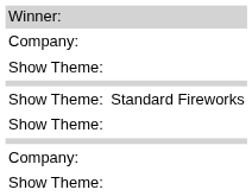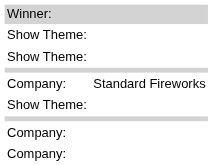row 2 | column 1: Company: -> Show Theme:
row 4 | column 1: Show Theme: -> Company:
row 7 | column 1: Show Theme: -> Company:
